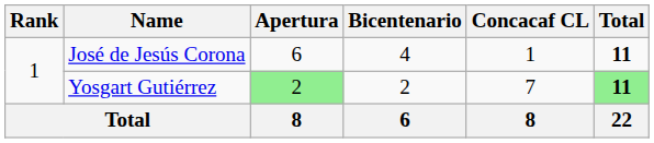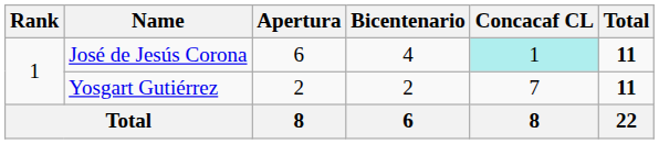José de Jesús Corona | Concacaf CL: no background -> paleturquoise background
Yosgart Gutiérrez | Apertura: lightgreen background -> no background
Yosgart Gutiérrez | Total: lightgreen background -> no background
